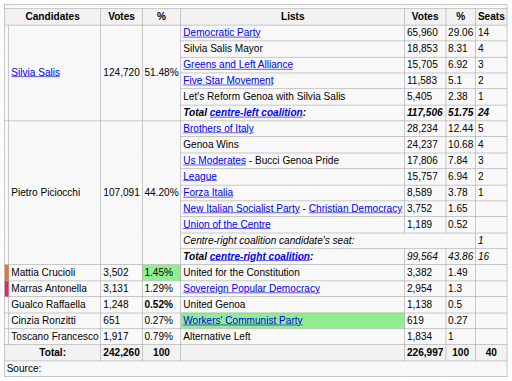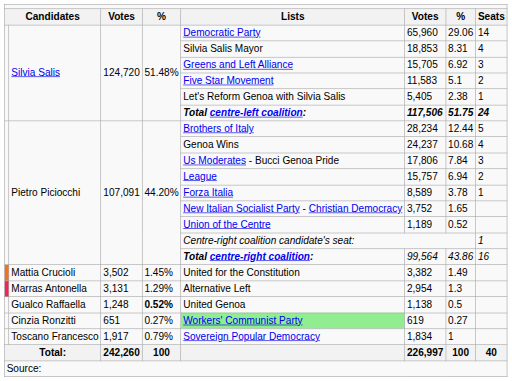Mattia Crucioli | column 4: lightgreen background -> no background
Marras Antonella | column 5: Sovereign Popular Democracy -> Alternative Left
Toscano Francesco | column 5: Alternative Left -> Sovereign Popular Democracy
